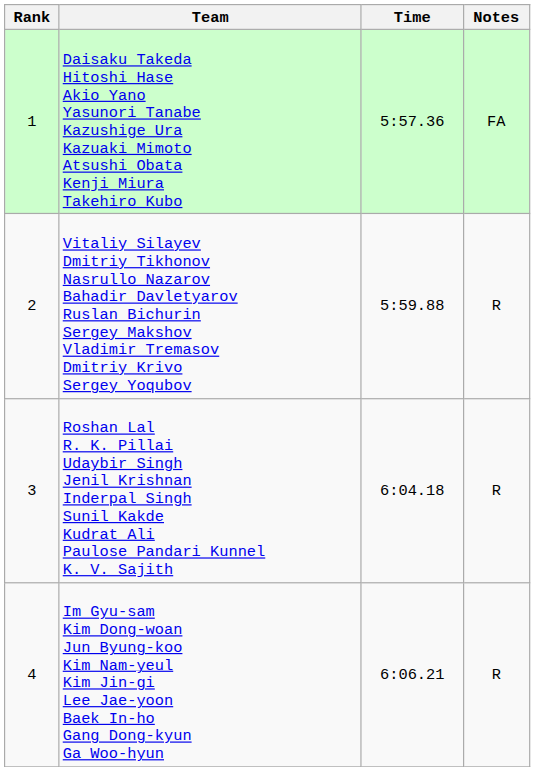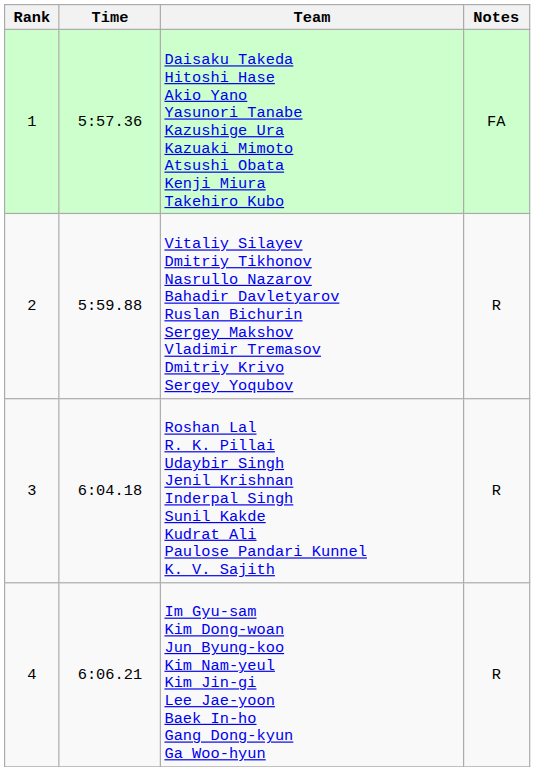columns swapped: Team <-> Time
